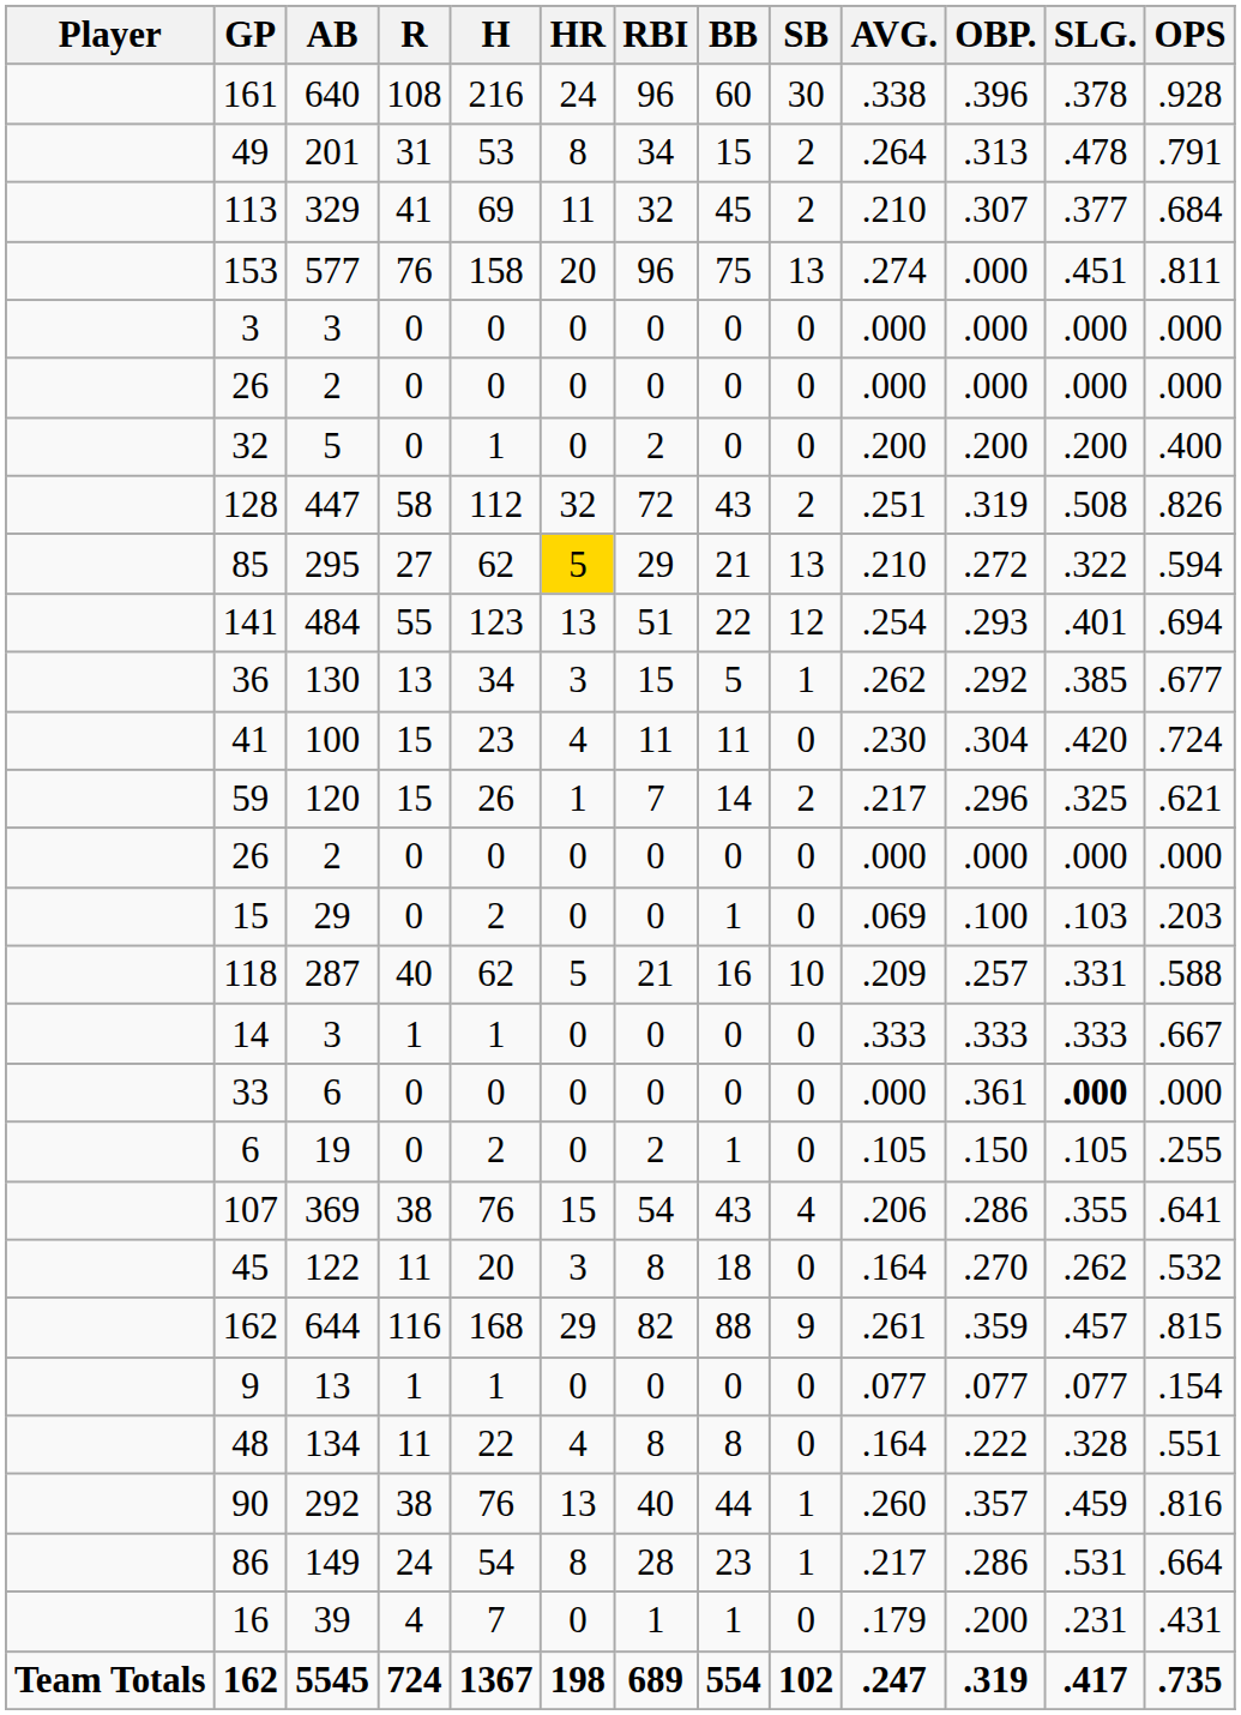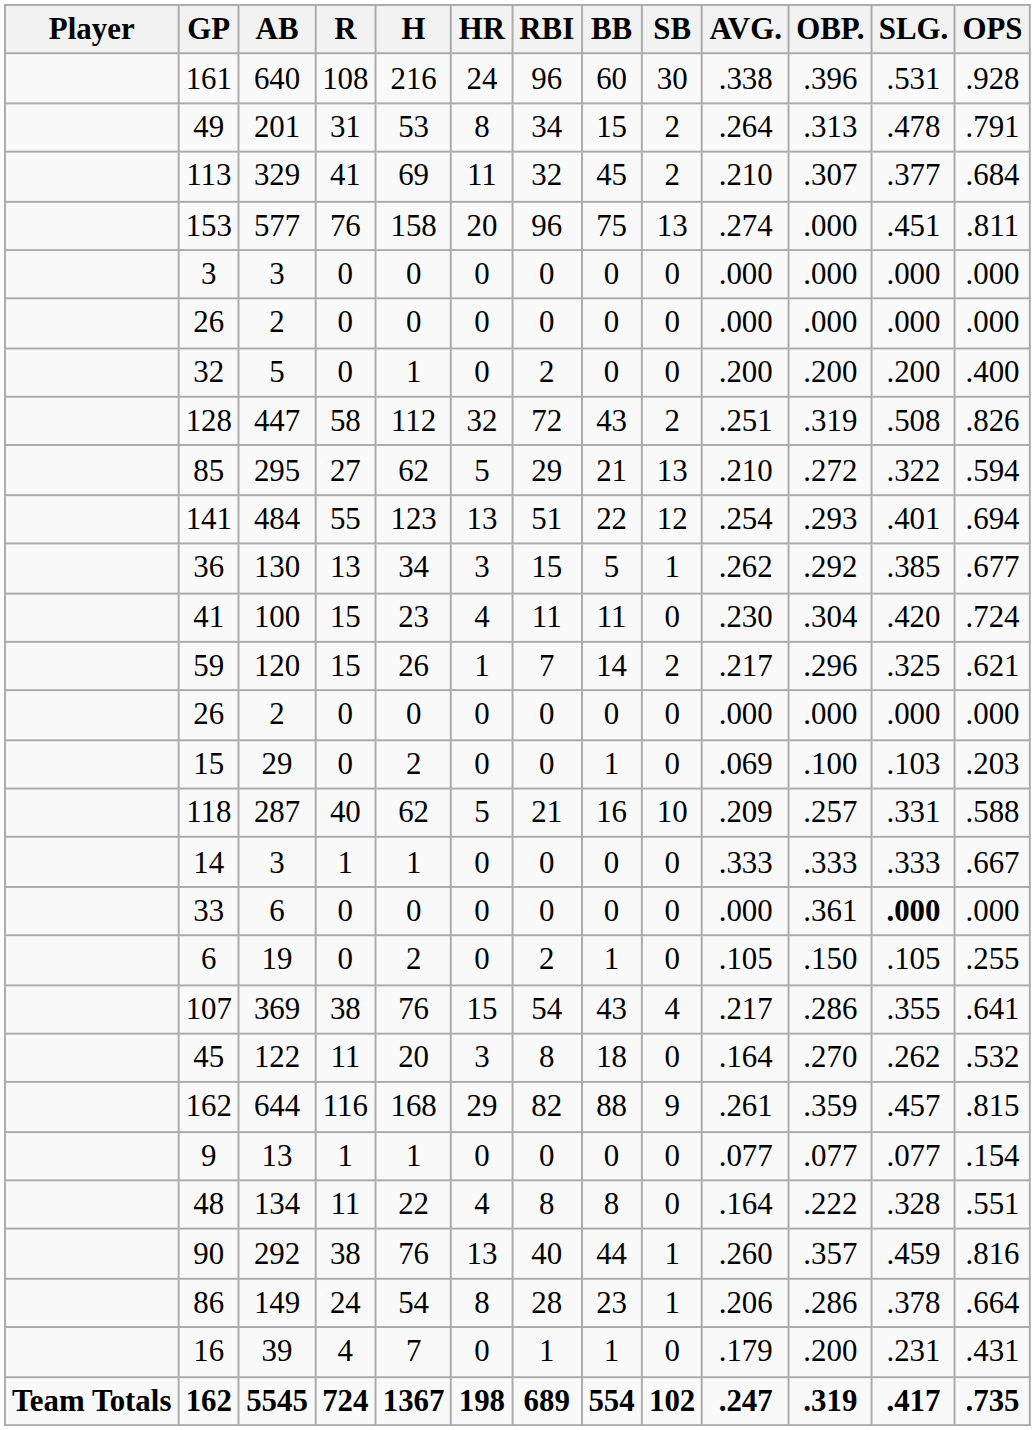161 | SLG.: .378 -> .531
85 | HR: gold background -> no background
107 | AVG.: .206 -> .217
86 | AVG.: .217 -> .206
86 | SLG.: .531 -> .378
